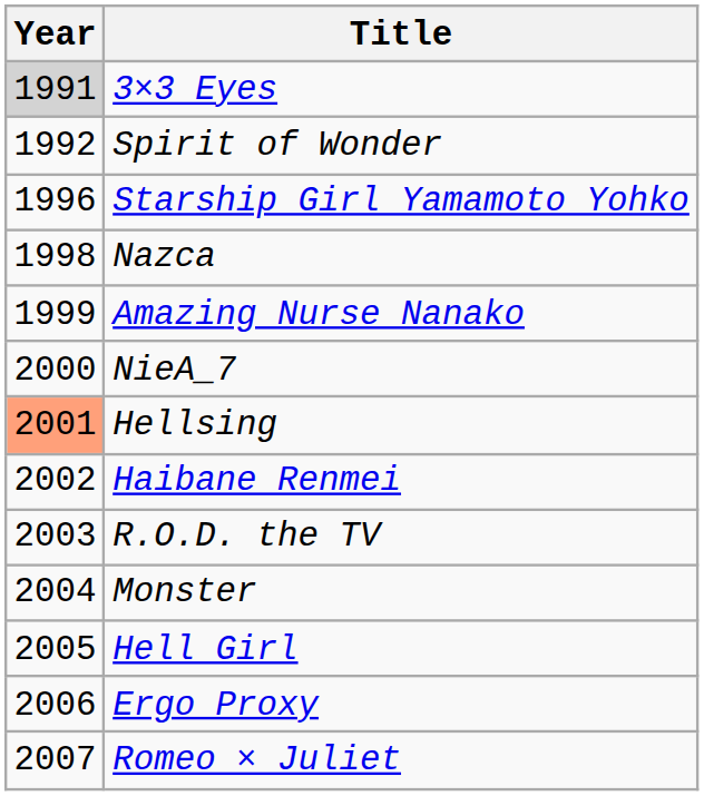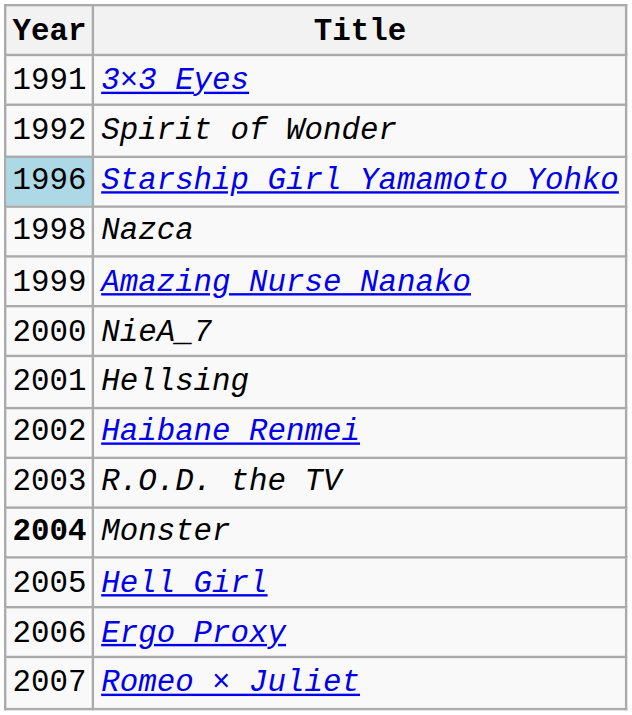3×3 Eyes | Year: lightgrey background -> no background
Starship Girl Yamamoto Yohko | Year: no background -> lightblue background
Hellsing | Year: lightsalmon background -> no background
Monster | Year: normal -> bold
